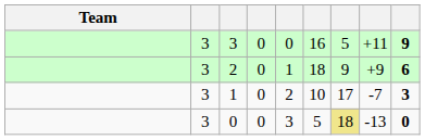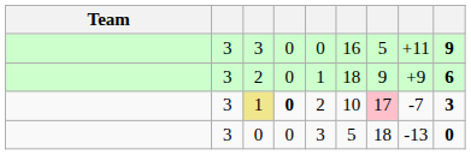row 4 | column 3: no background -> khaki background
row 4 | column 4: normal -> bold
row 4 | column 7: no background -> pink background
row 5 | column 7: khaki background -> no background
